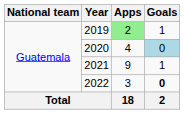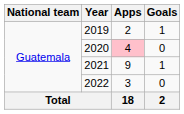2019 | Apps: lightgreen background -> no background
2020 | Apps: no background -> pink background
2020 | Goals: lightblue background -> no background
2022 | Goals: bold -> normal
